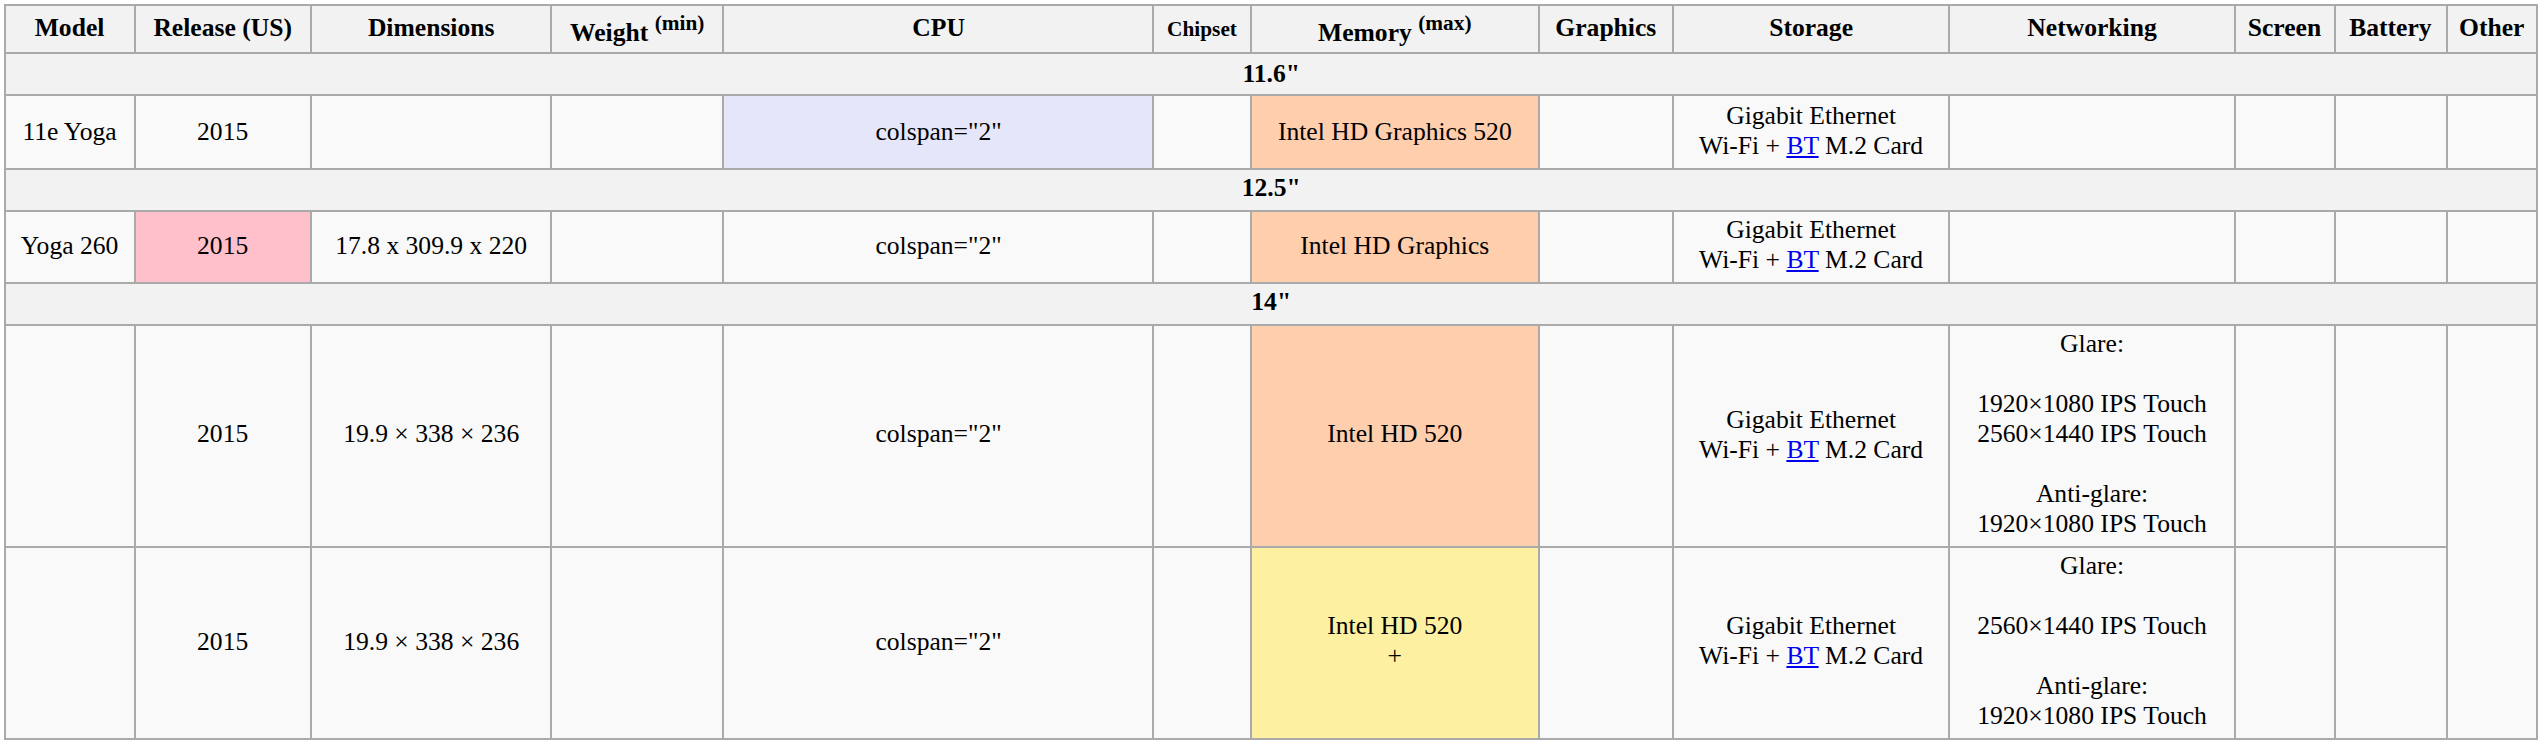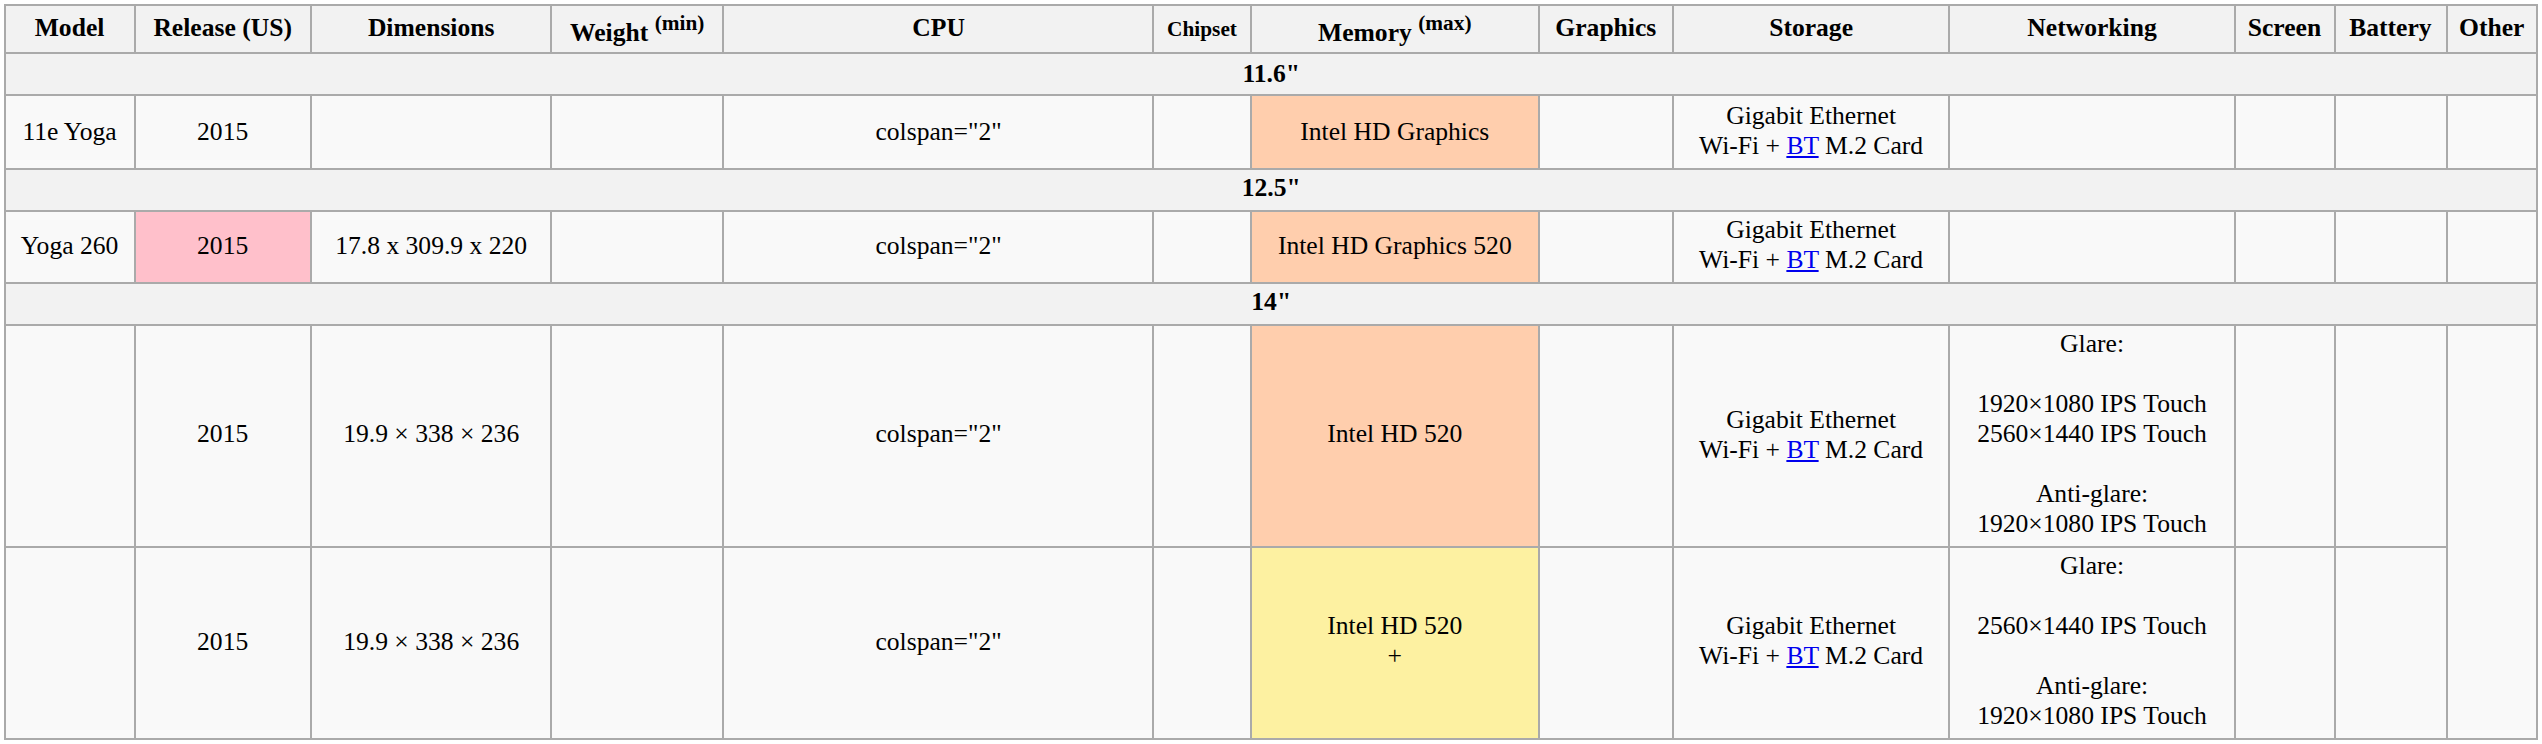11e Yoga | CPU: lavender background -> no background
11e Yoga | Memory (max): Intel HD Graphics 520 -> Intel HD Graphics
Yoga 260 | Memory (max): Intel HD Graphics -> Intel HD Graphics 520
